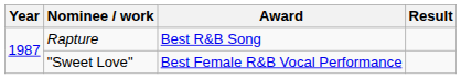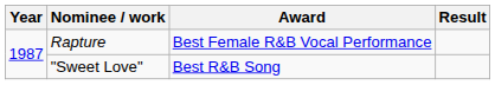Rapture | Award: Best R&B Song -> Best Female R&B Vocal Performance
"Sweet Love" | Award: Best Female R&B Vocal Performance -> Best R&B Song
